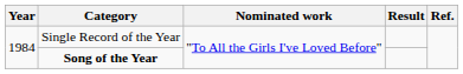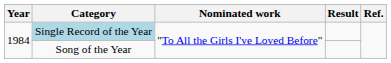row 2 | Category: no background -> lightblue background
row 3 | Category: bold -> normal
